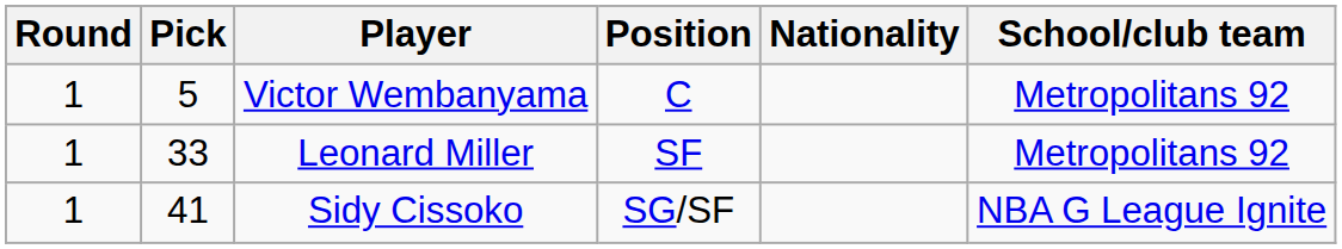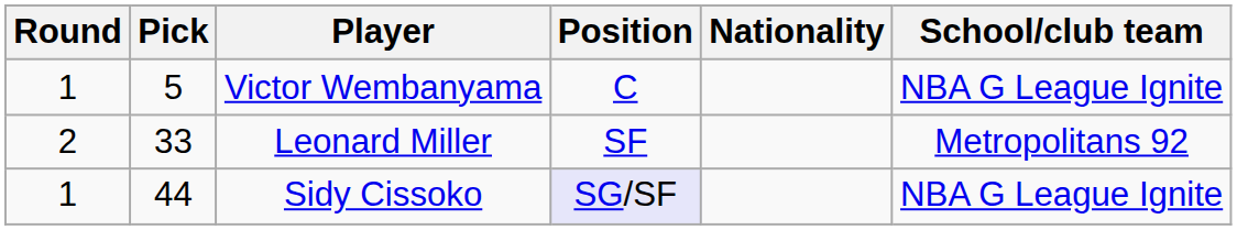Victor Wembanyama | School/club team: Metropolitans 92 -> NBA G League Ignite
Leonard Miller | Round: 1 -> 2
Sidy Cissoko | Pick: 41 -> 44
Sidy Cissoko | Position: no background -> lavender background
